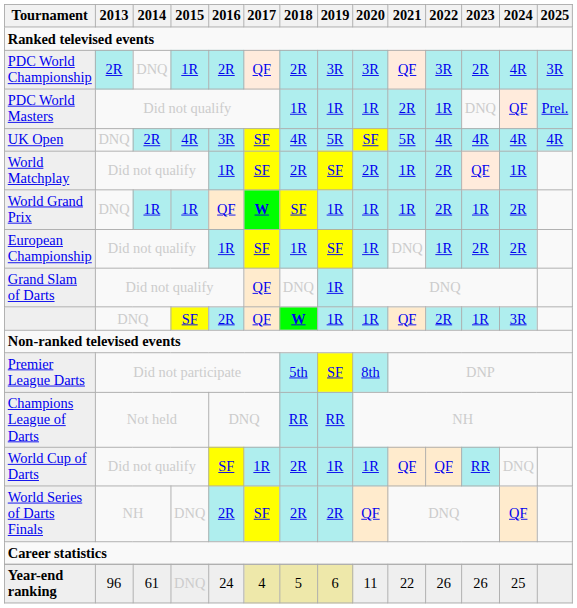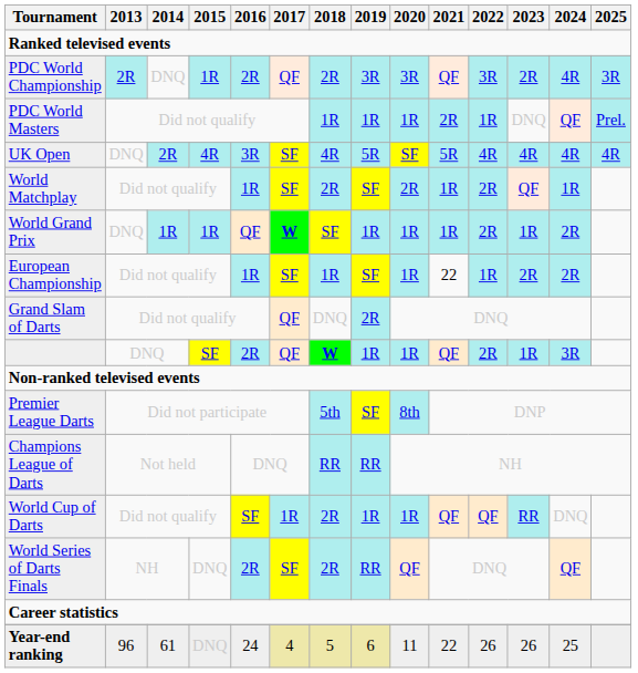European Championship | 2021: DNQ -> 22
Grand Slam of Darts | 2019: 1R -> 2R
World Series of Darts Finals | 2019: 2R -> RR
